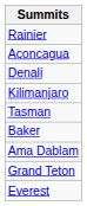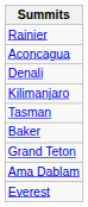row 8 | column 1: Ama Dablam -> Grand Teton
row 9 | column 1: Grand Teton -> Ama Dablam
